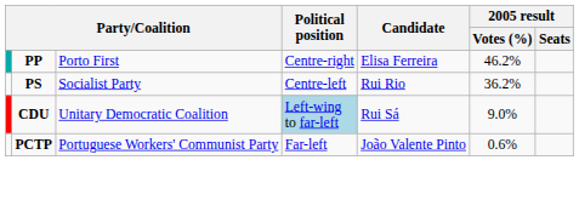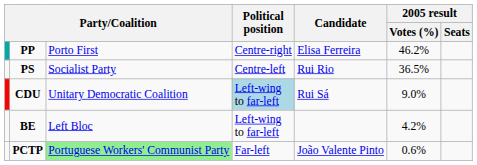PS | 2005 result / Votes (%): 36.2% -> 36.5%
+ row: BE | Left Bloc | Left-wing to far-left | 4.2%
PCTP | column 3: no background -> lightgreen background
